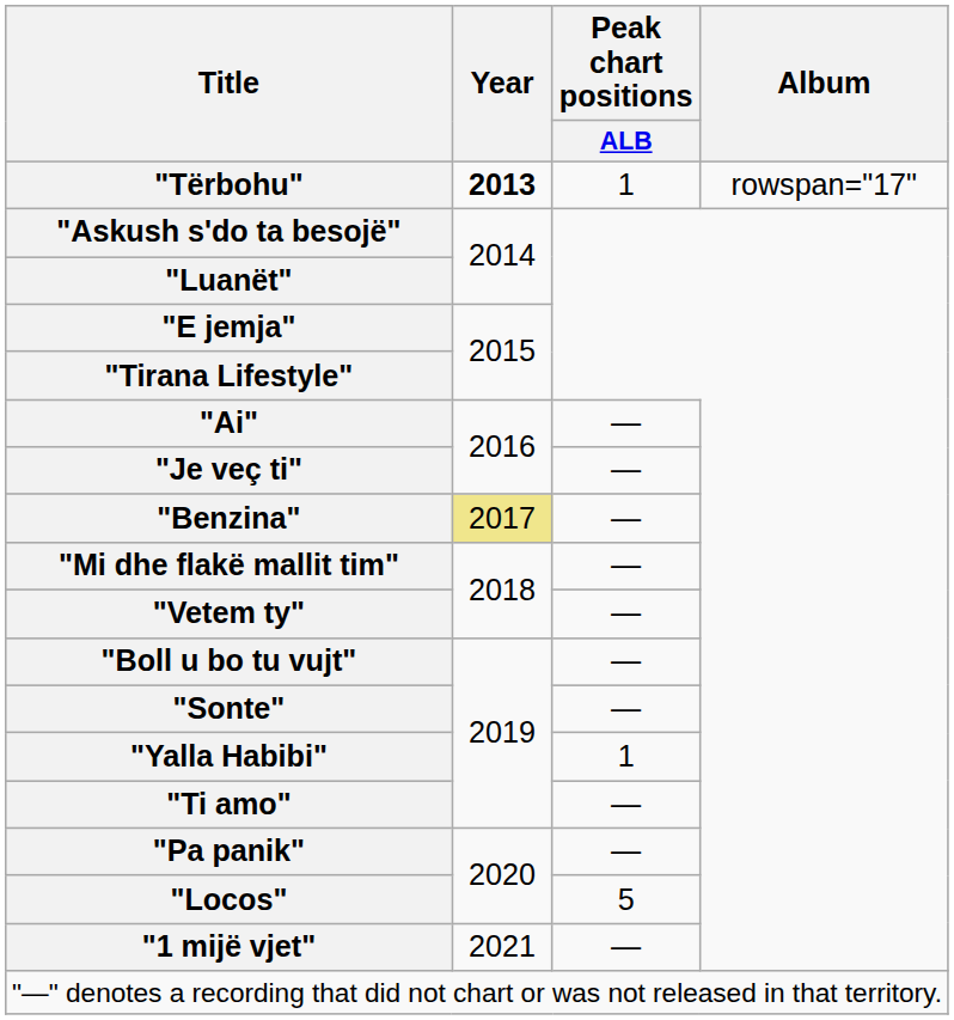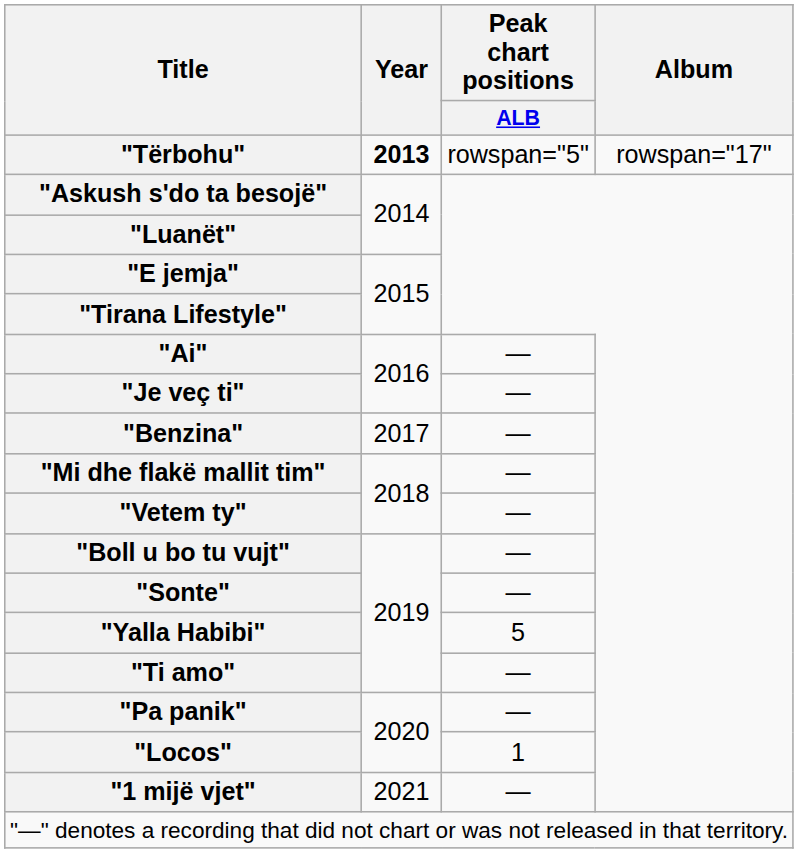"Tërbohu" | Peak chart positions / ALB: 1 -> rowspan="5"
"Benzina" | Year: khaki background -> no background
"Yalla Habibi" | Peak chart positions / ALB: 1 -> 5
"Locos" | Peak chart positions / ALB: 5 -> 1
